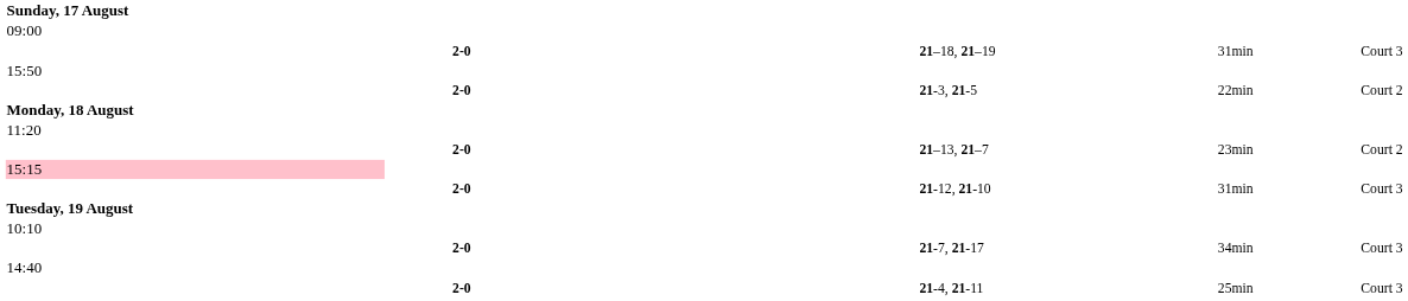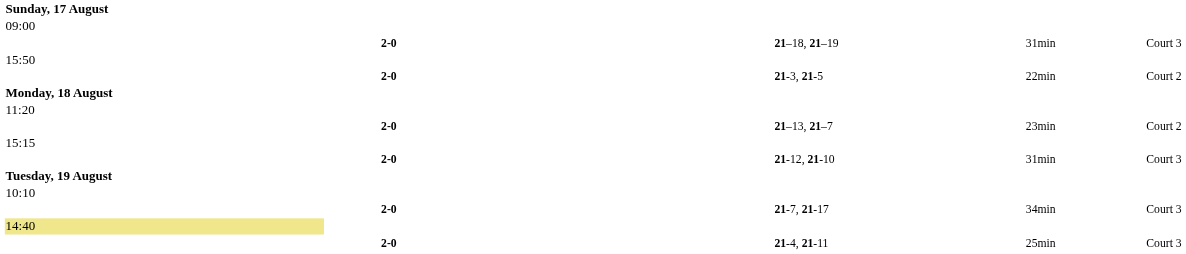15:15 | column 1: pink background -> no background
14:40 | column 1: no background -> khaki background
